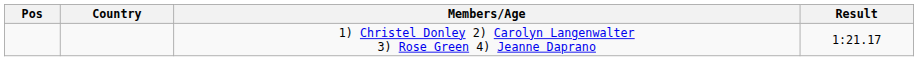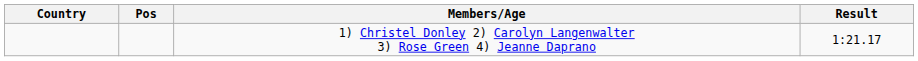columns swapped: Pos <-> Country
